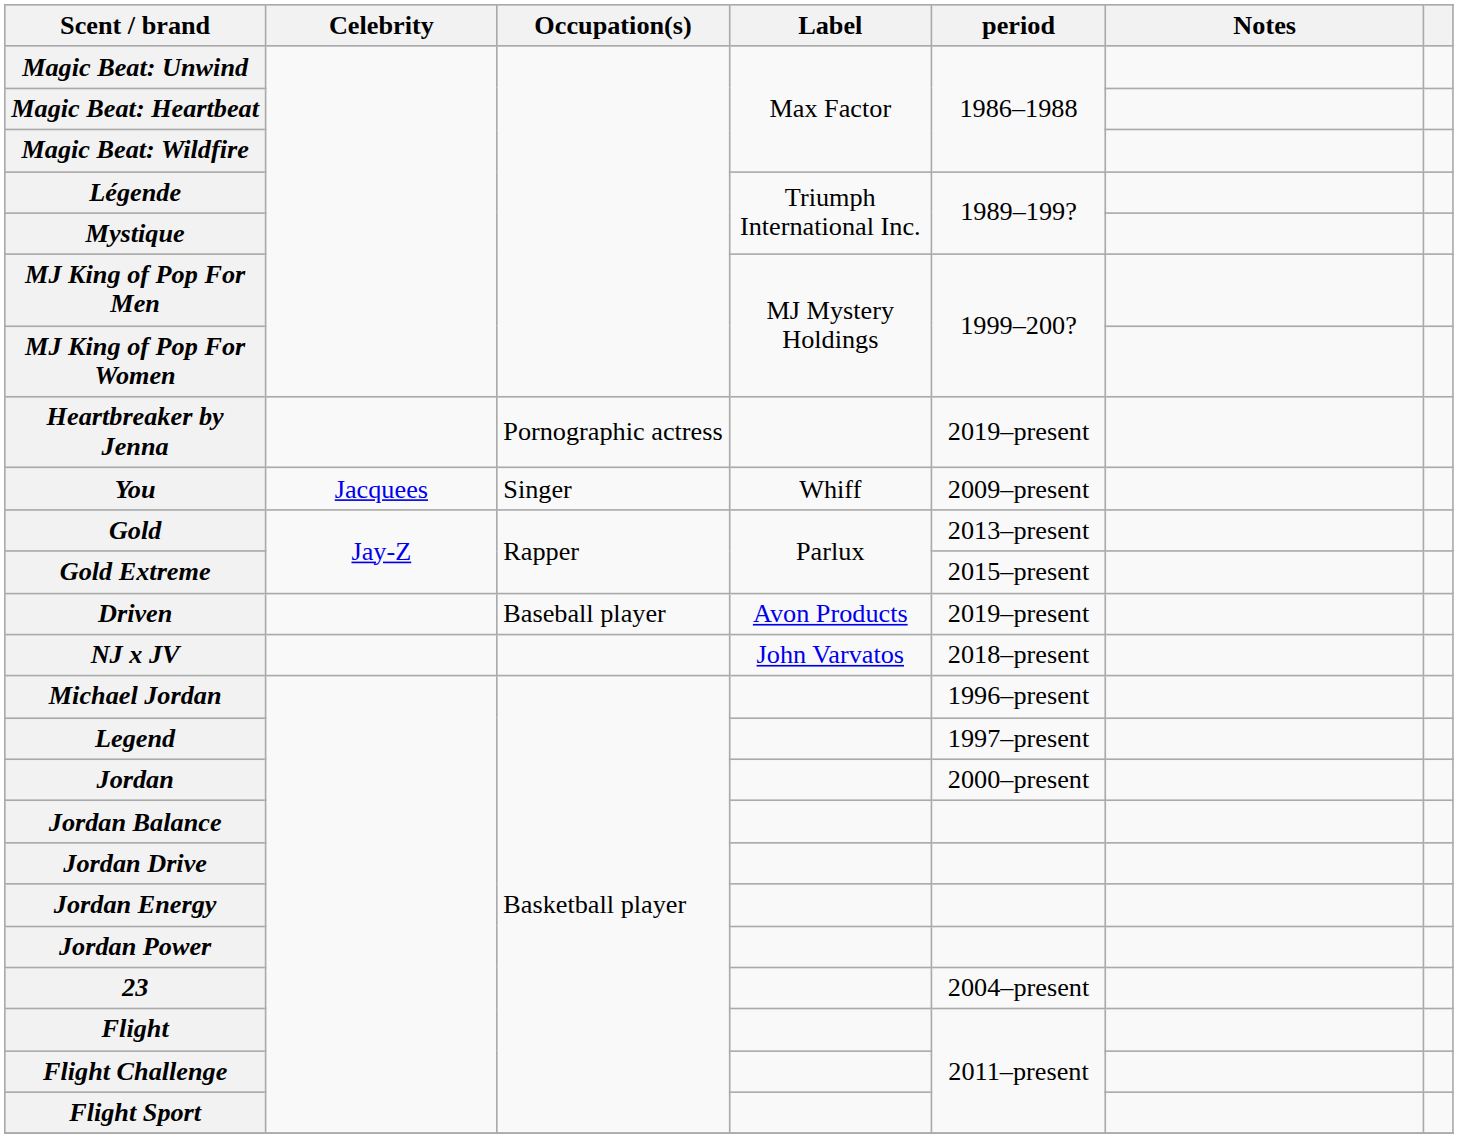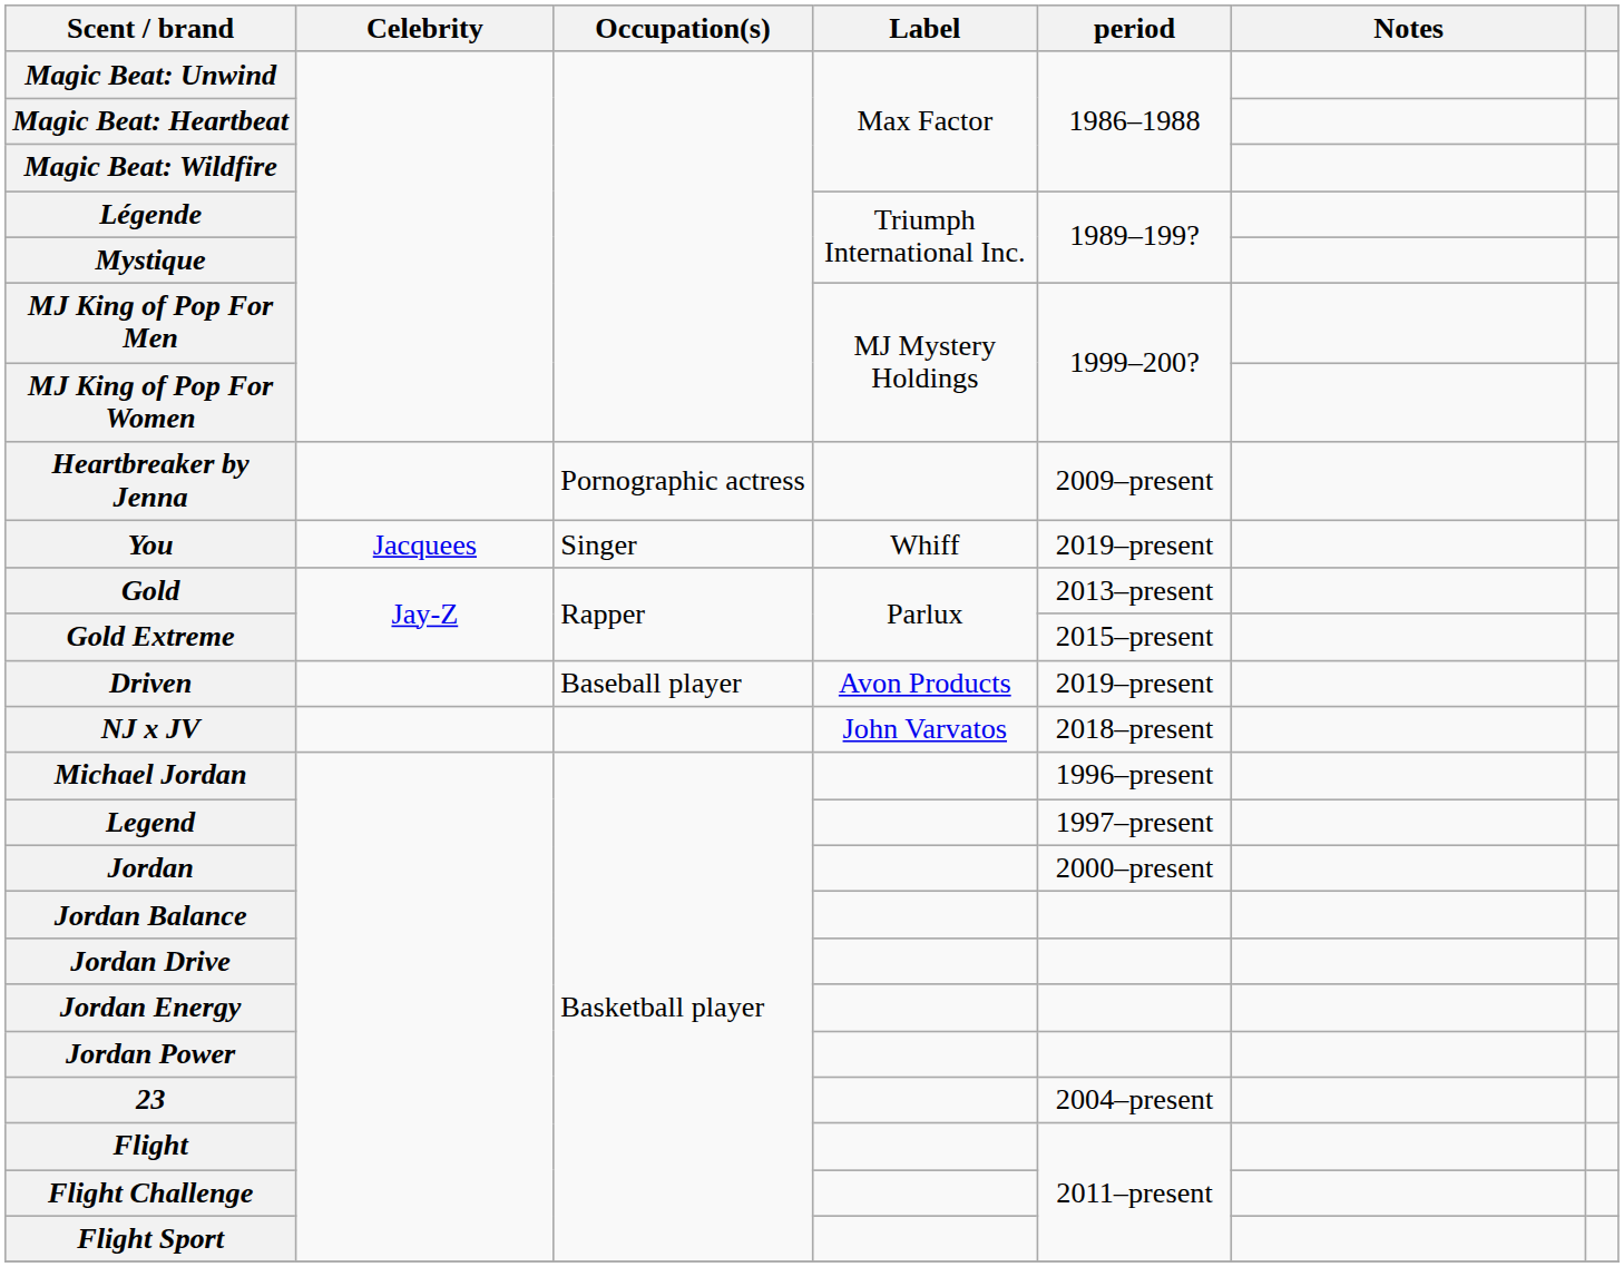Heartbreaker by Jenna | period: 2019–present -> 2009–present
You | period: 2009–present -> 2019–present
